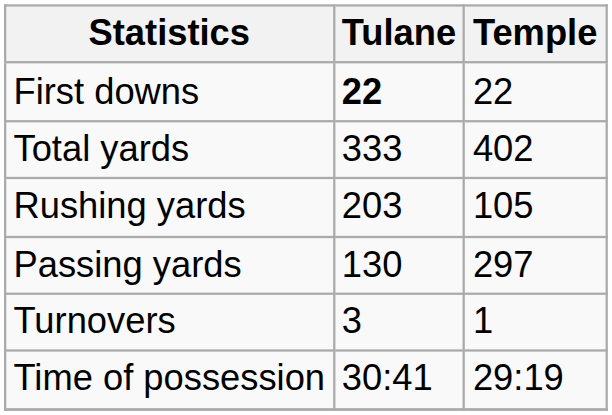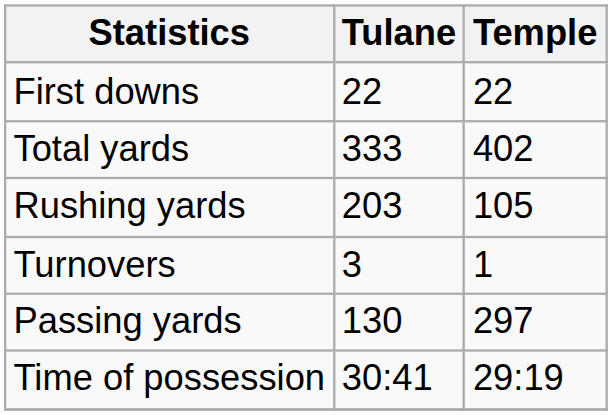First downs | Tulane: bold -> normal
rows swapped: Passing yards <-> Turnovers
